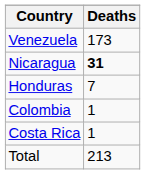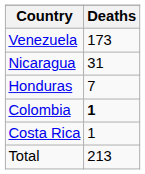Nicaragua | Deaths: bold -> normal
Colombia | Deaths: normal -> bold
